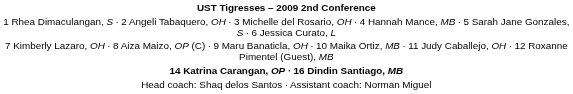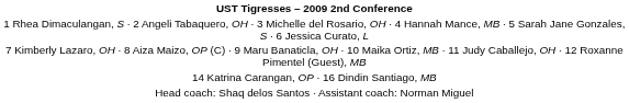row 4 | column 1: bold -> normal
